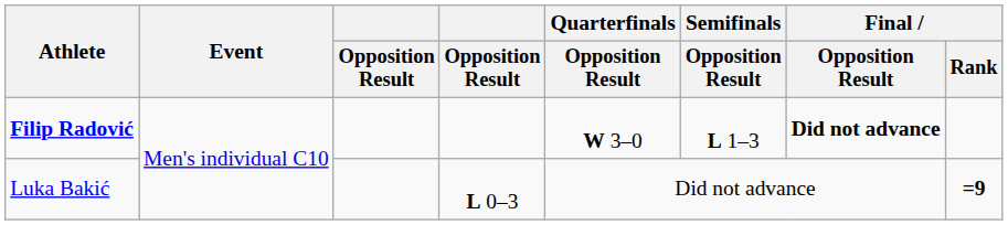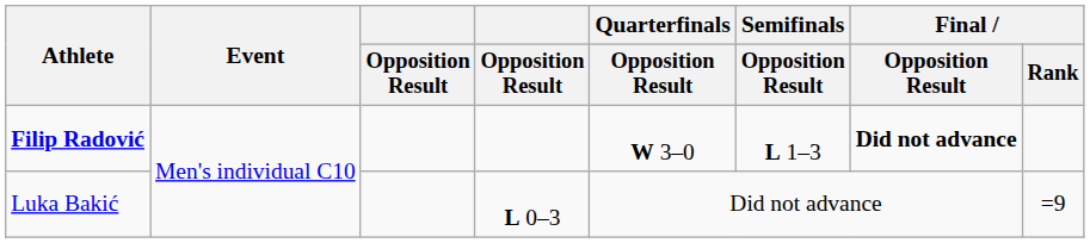Luka Bakić | Final / Rank: bold -> normal
